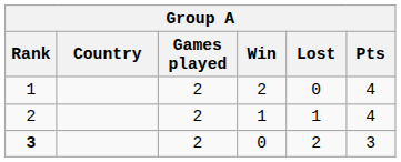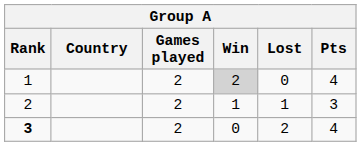row 3 | Win: no background -> lightgrey background
row 4 | Pts: 4 -> 3
row 5 | Pts: 3 -> 4
